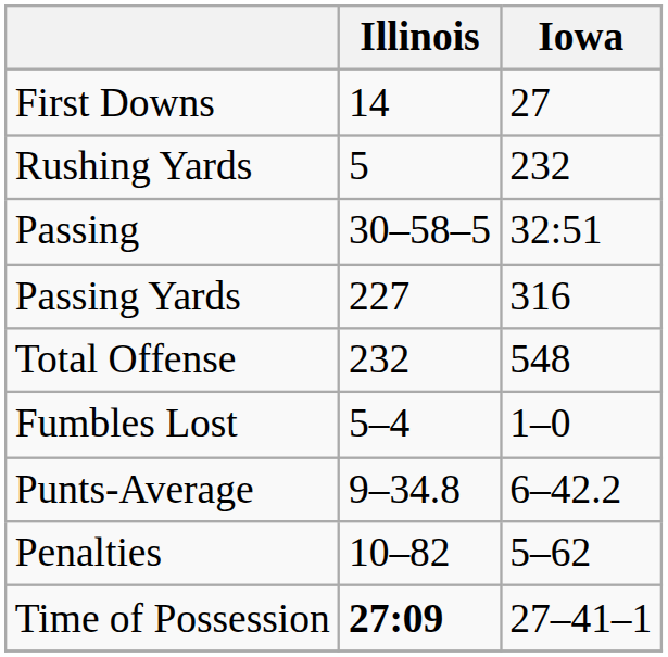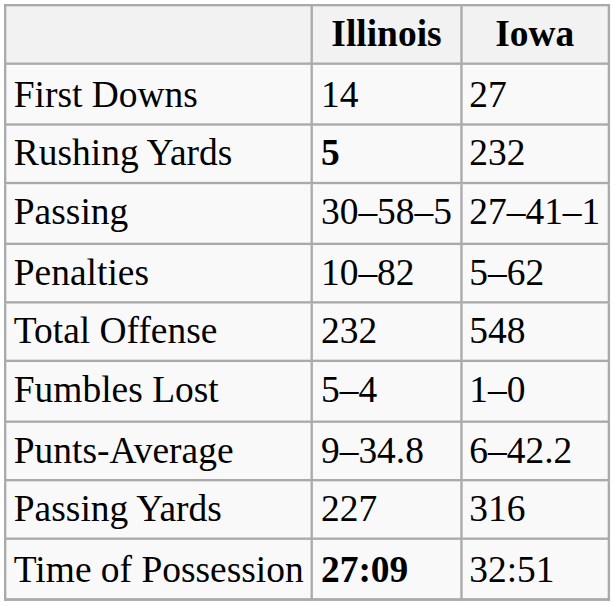Rushing Yards | Illinois: normal -> bold
Passing | Iowa: 32:51 -> 27–41–1
rows swapped: Passing Yards <-> Penalties
Time of Possession | Iowa: 27–41–1 -> 32:51
